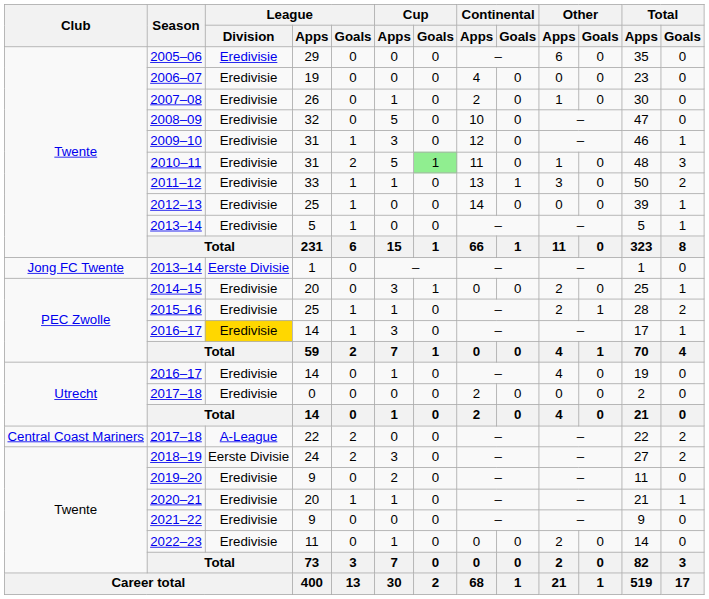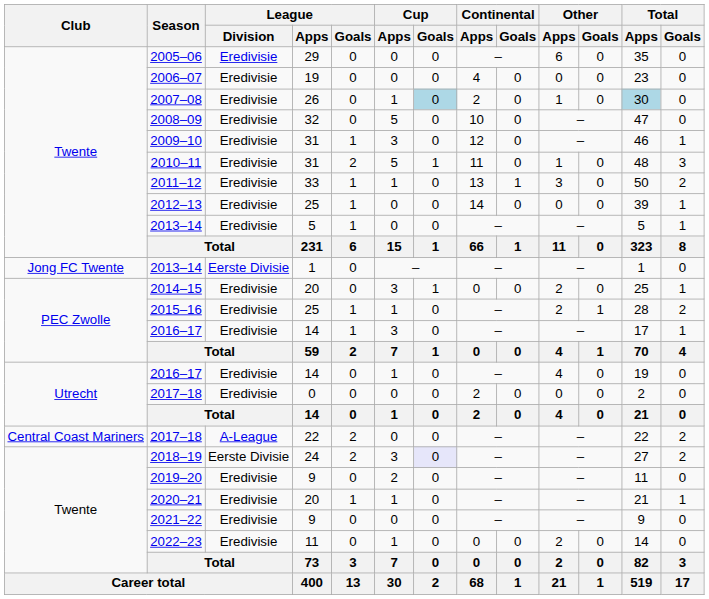2007–08 | Cup / Goals: no background -> lightblue background
2007–08 | Total / Apps: no background -> lightblue background
2010–11 | Cup / Goals: lightgreen background -> no background
PEC Zwolle / 2016–17 | League / Division: gold background -> no background
2018–19 | Cup / Goals: no background -> lavender background
